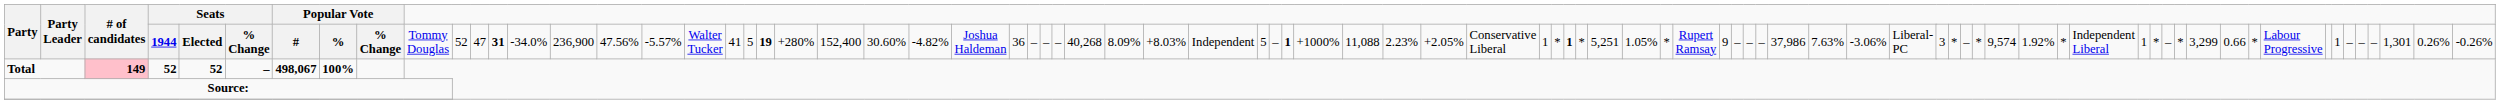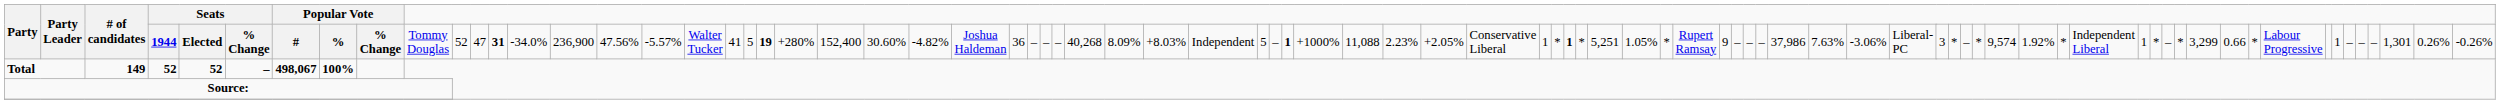Total | # of candidates: pink background -> no background
